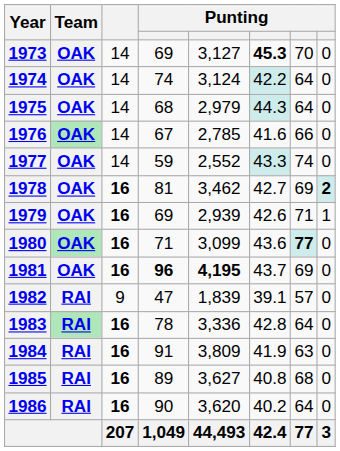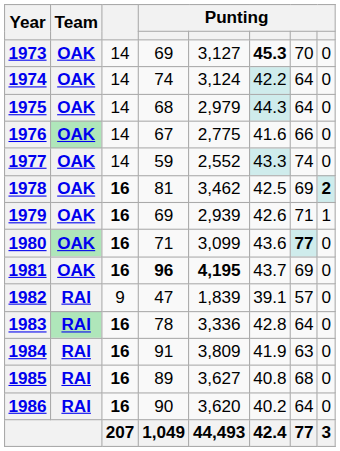1976 | column 5: 2,785 -> 2,775
1978 | column 6: 42.7 -> 42.5
